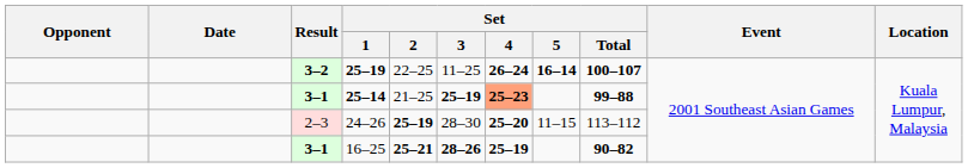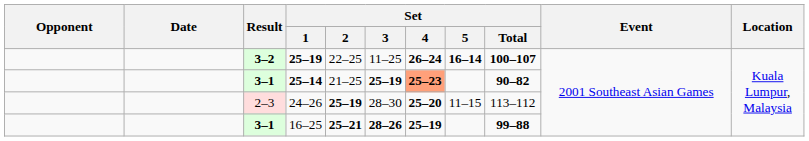25–14 | Set / Total: 99–88 -> 90–82
16–25 | Set / Total: 90–82 -> 99–88
